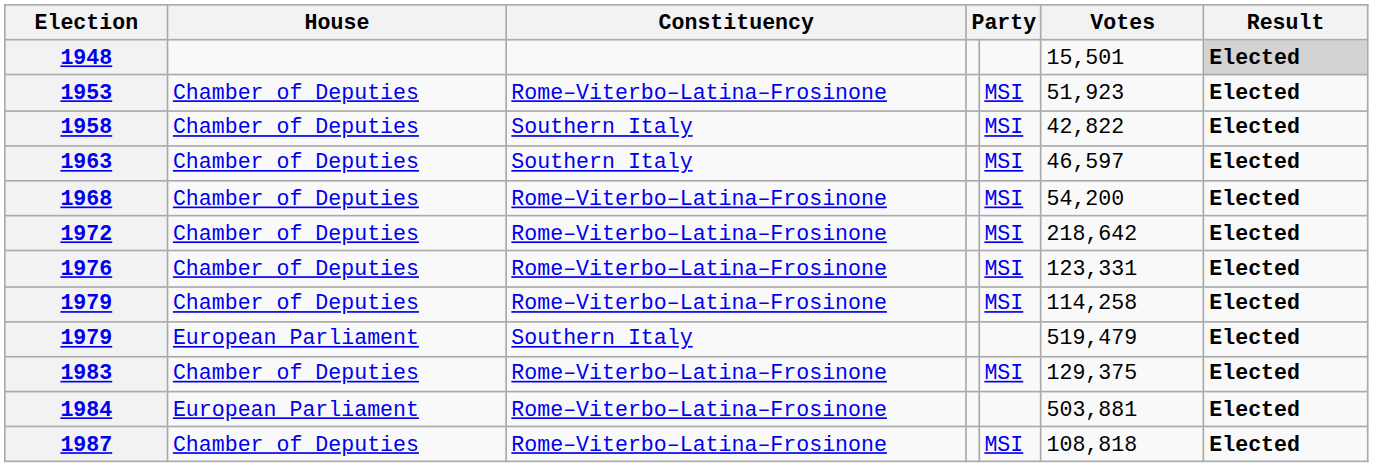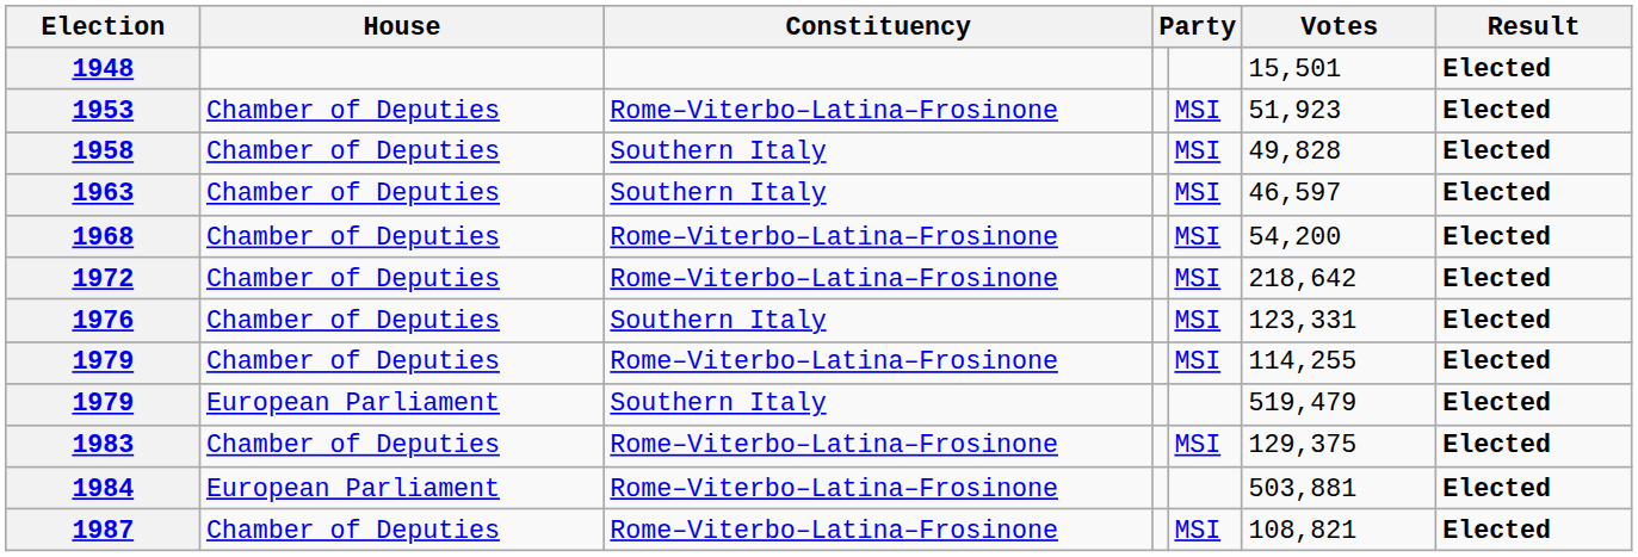1948 | Result: lightgrey background -> no background
1958 | Votes: 42,822 -> 49,828
1976 | Constituency: Rome–Viterbo–Latina–Frosinone -> Southern Italy
1979 / Chamber of Deputies | Votes: 114,258 -> 114,255
1987 | Votes: 108,818 -> 108,821
